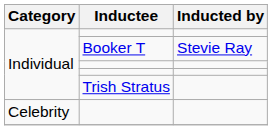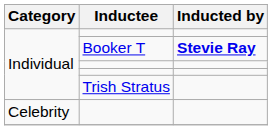Booker T | Inducted by: normal -> bold
